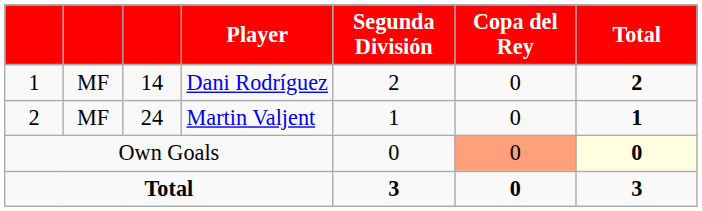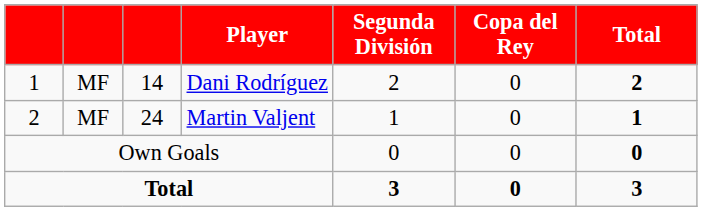Own Goals | Copa del Rey: lightsalmon background -> no background
Own Goals | Total: lightyellow background -> no background
